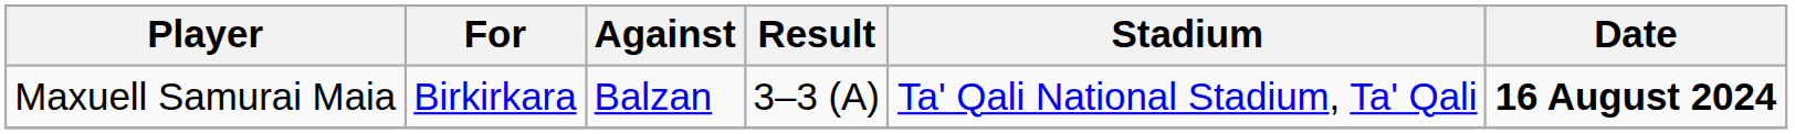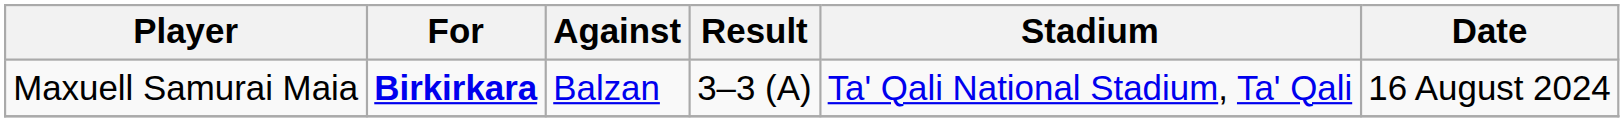Maxuell Samurai Maia | For: normal -> bold
Maxuell Samurai Maia | Date: bold -> normal
